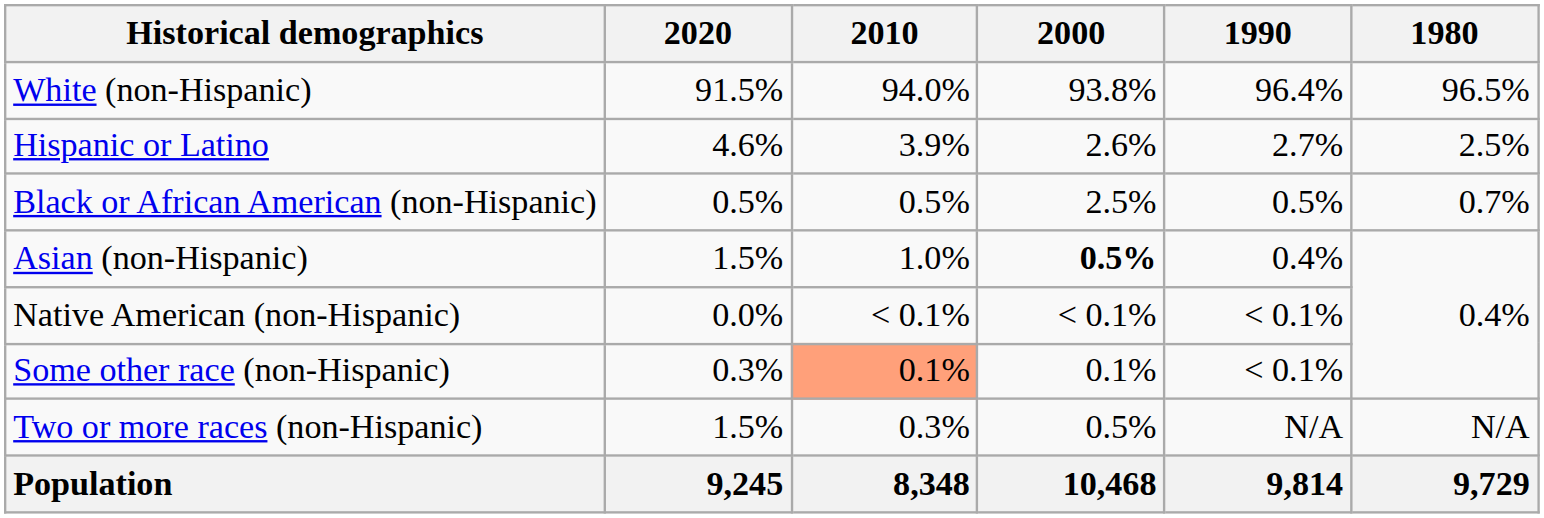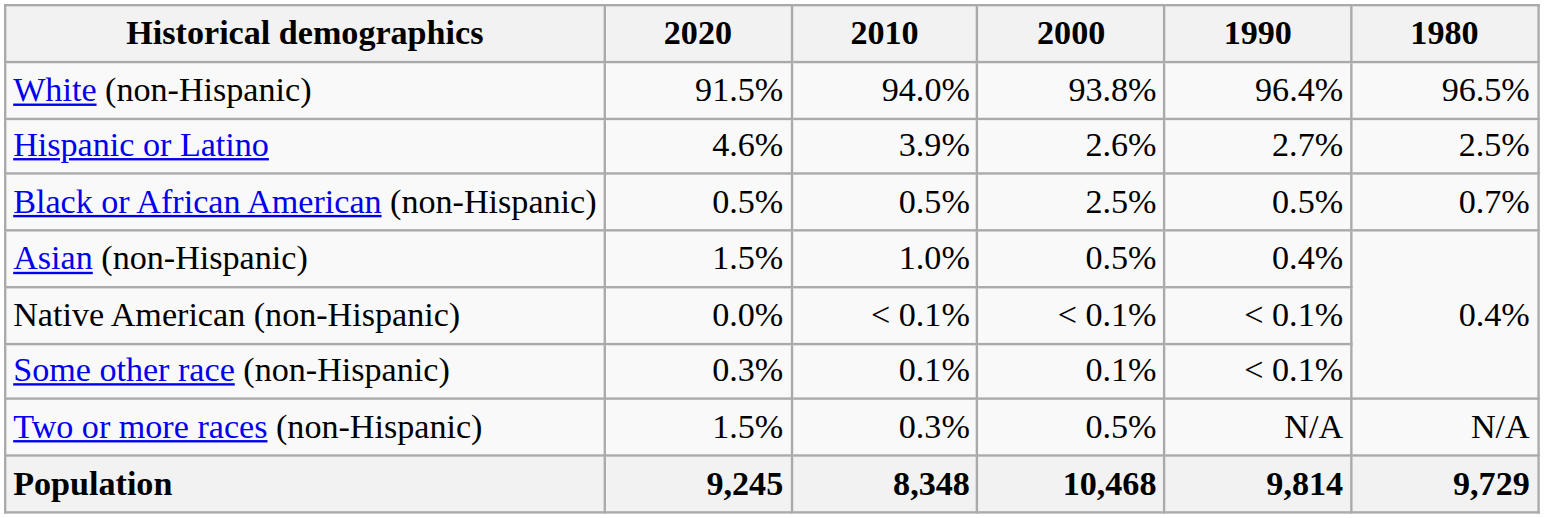Asian (non-Hispanic) | 2000: bold -> normal
Some other race (non-Hispanic) | 2010: lightsalmon background -> no background
